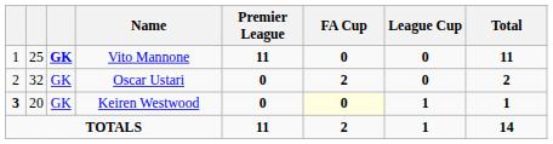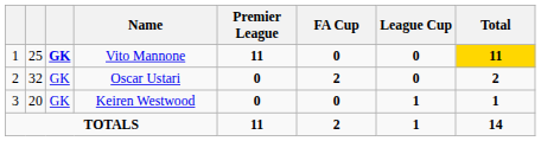Vito Mannone | Total: no background -> gold background
Keiren Westwood | column 1: bold -> normal
Keiren Westwood | FA Cup: lightyellow background -> no background
